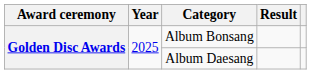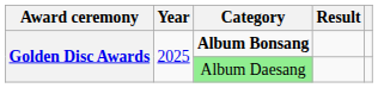Album Bonsang | Category: normal -> bold
Album Daesang | Category: no background -> lightgreen background
